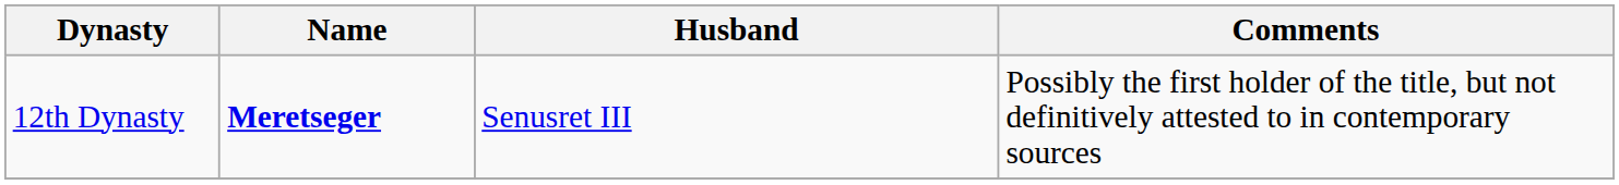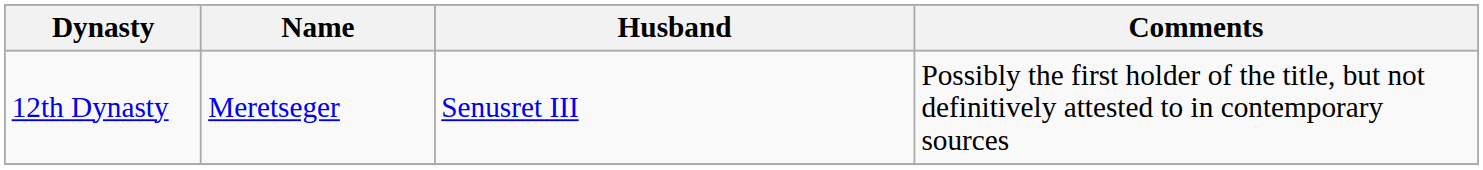12th Dynasty | Name: bold -> normal
